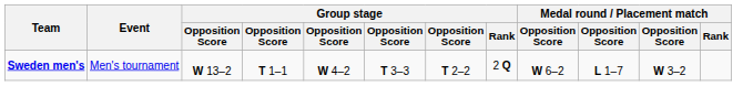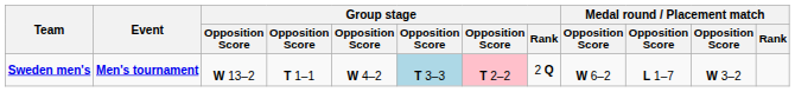Sweden men's | Event: normal -> bold
Sweden men's | column 6: no background -> lightblue background
Sweden men's | column 7: no background -> pink background
